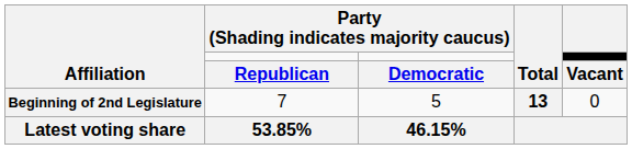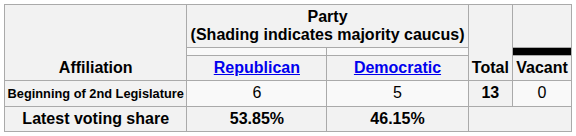Beginning of 2nd Legislature | column 2: 7 -> 6
